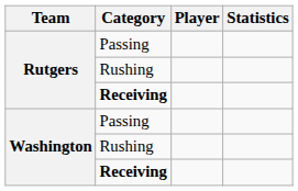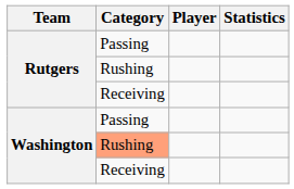Rutgers / Receiving | Category: bold -> normal
Washington / Rushing | Category: no background -> lightsalmon background
Washington / Receiving | Category: bold -> normal
